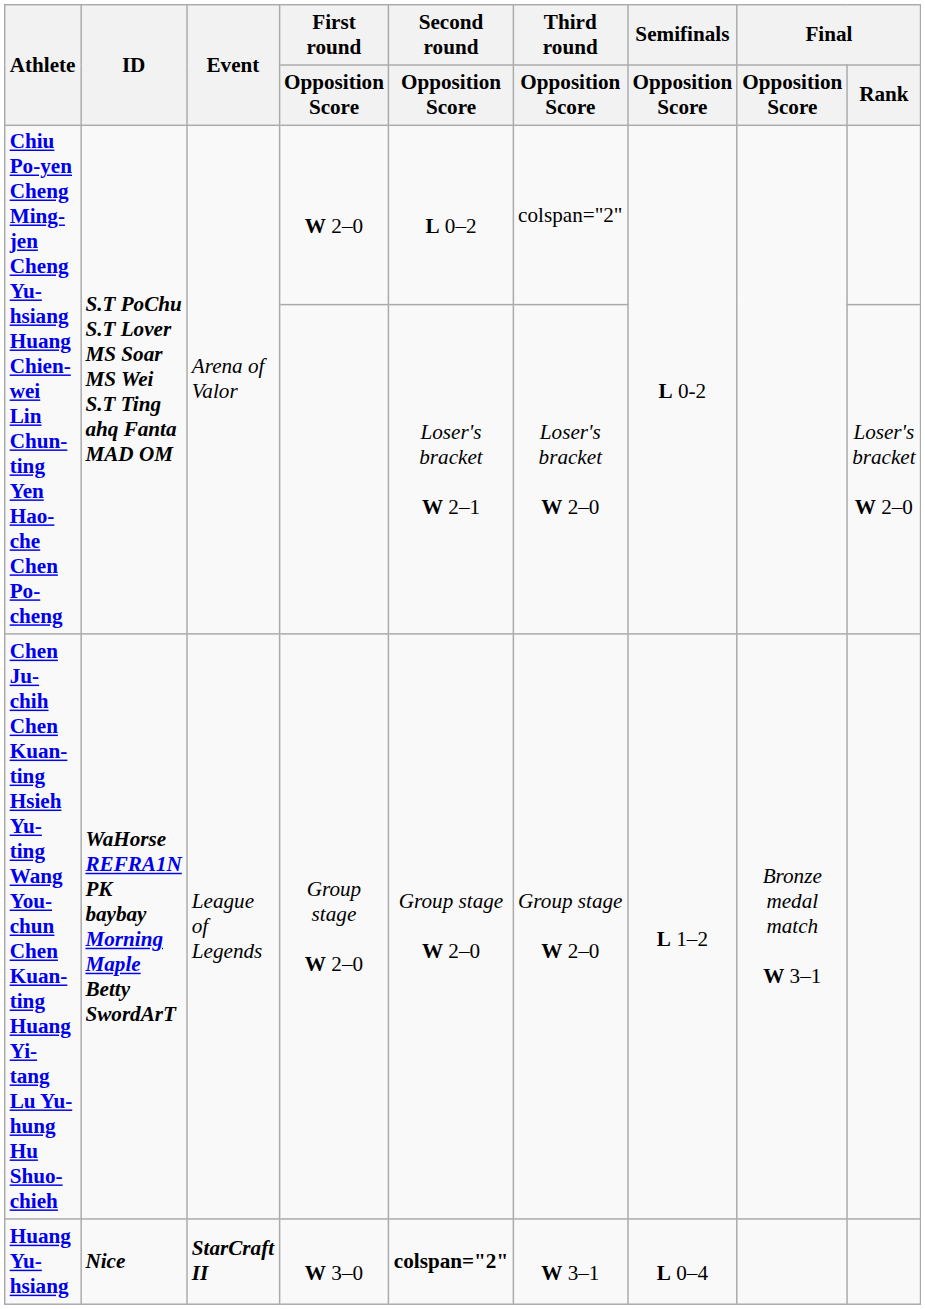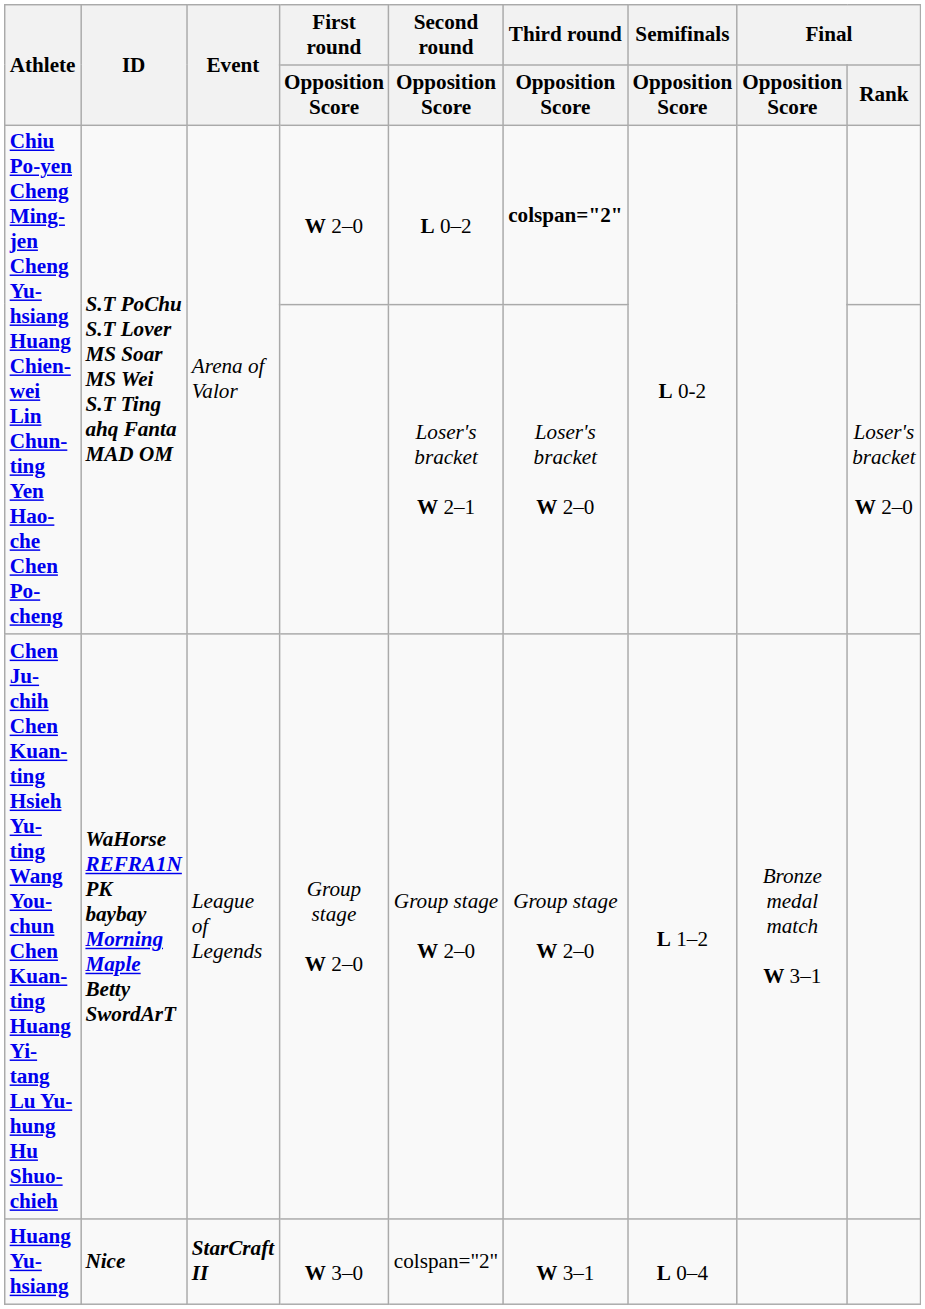W 2–0 | Third round / Opposition Score: normal -> bold
W 3–0 | Second round / Opposition Score: bold -> normal
